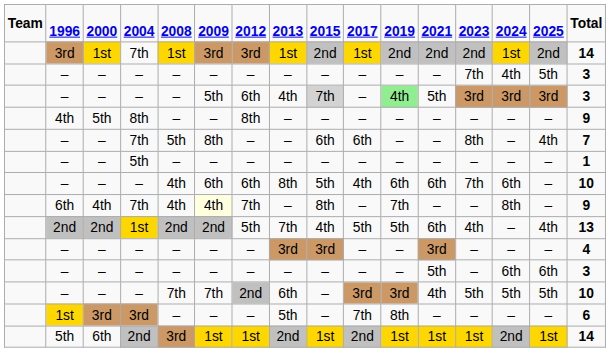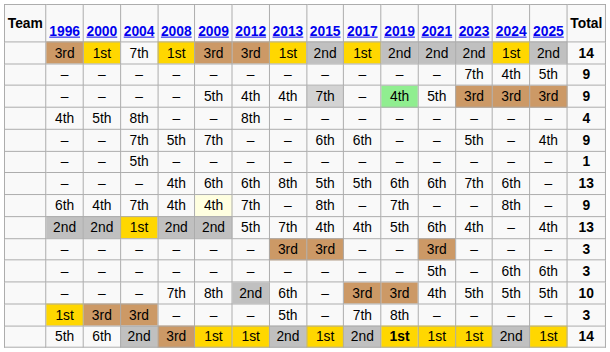row 3 | Total: 3 -> 9
row 4 | 2012: 6th -> 4th
row 4 | Total: 3 -> 9
row 5 | Total: 9 -> 4
row 6 | 2009: 8th -> 7th
row 6 | 2023: 8th -> 5th
row 6 | Total: 7 -> 9
row 8 | 2017: 4th -> 5th
row 8 | Total: 10 -> 13
row 10 | 2017: 5th -> 4th
row 11 | Total: 4 -> 3
row 13 | 2009: 7th -> 8th
row 14 | Total: 6 -> 3
row 15 | 2019: normal -> bold
